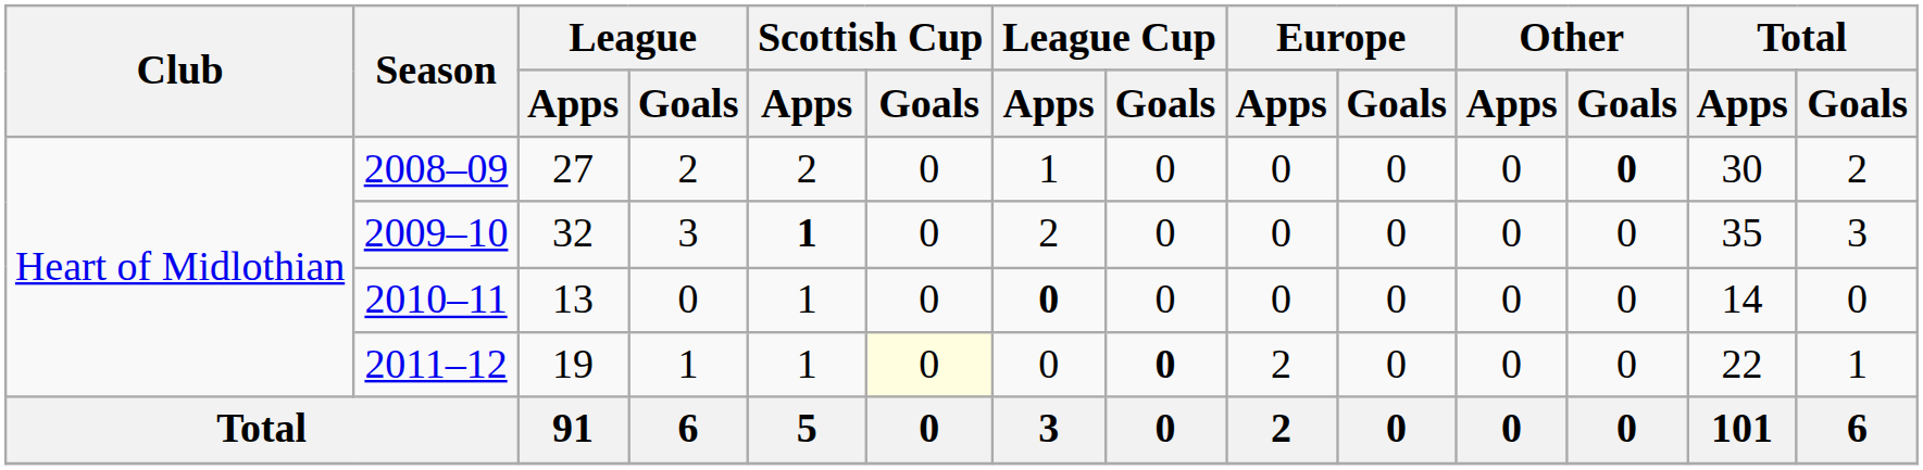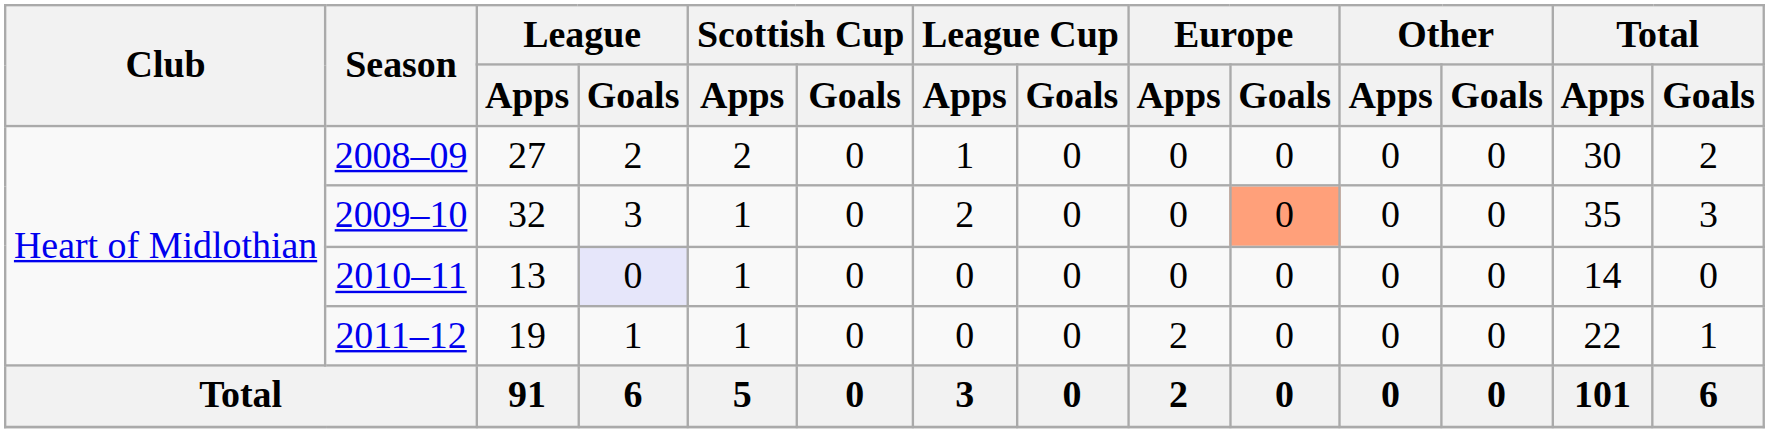2008–09 | Other / Goals: bold -> normal
2009–10 | Scottish Cup / Apps: bold -> normal
2009–10 | Europe / Goals: no background -> lightsalmon background
2010–11 | League / Goals: no background -> lavender background
2010–11 | League Cup / Apps: bold -> normal
2011–12 | Scottish Cup / Goals: lightyellow background -> no background
2011–12 | League Cup / Goals: bold -> normal
